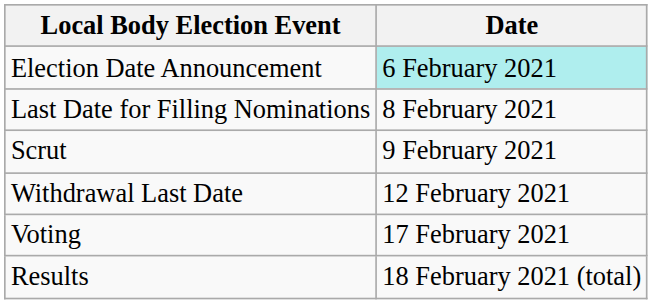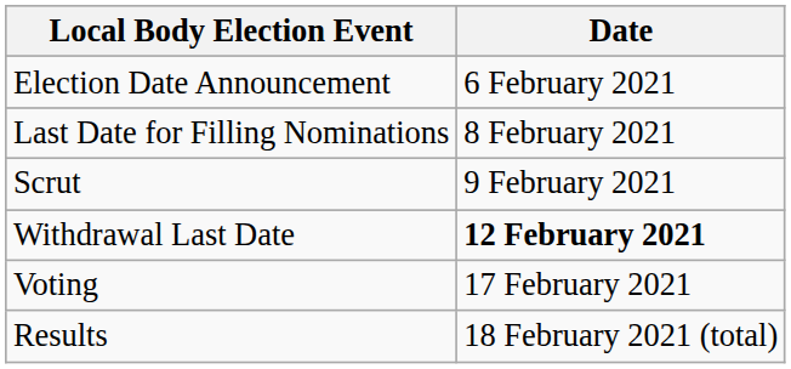Election Date Announcement | Date: paleturquoise background -> no background
Withdrawal Last Date | Date: normal -> bold
